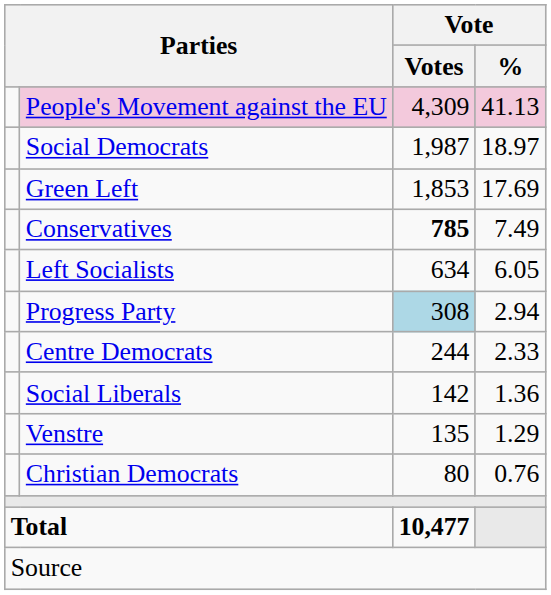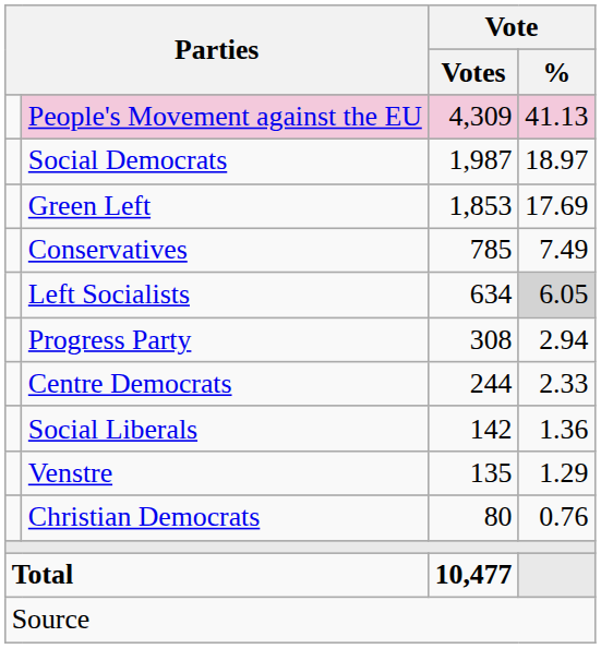Conservatives | Vote / Votes: bold -> normal
Left Socialists | Vote / %: no background -> lightgrey background
Progress Party | Vote / Votes: lightblue background -> no background
